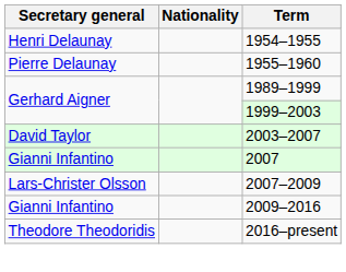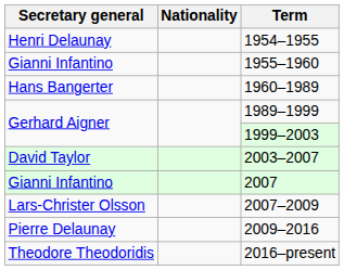1955–1960 | Secretary general: Pierre Delaunay -> Gianni Infantino
+ row: Hans Bangerter | 1960–1989
2009–2016 | Secretary general: Gianni Infantino -> Pierre Delaunay
